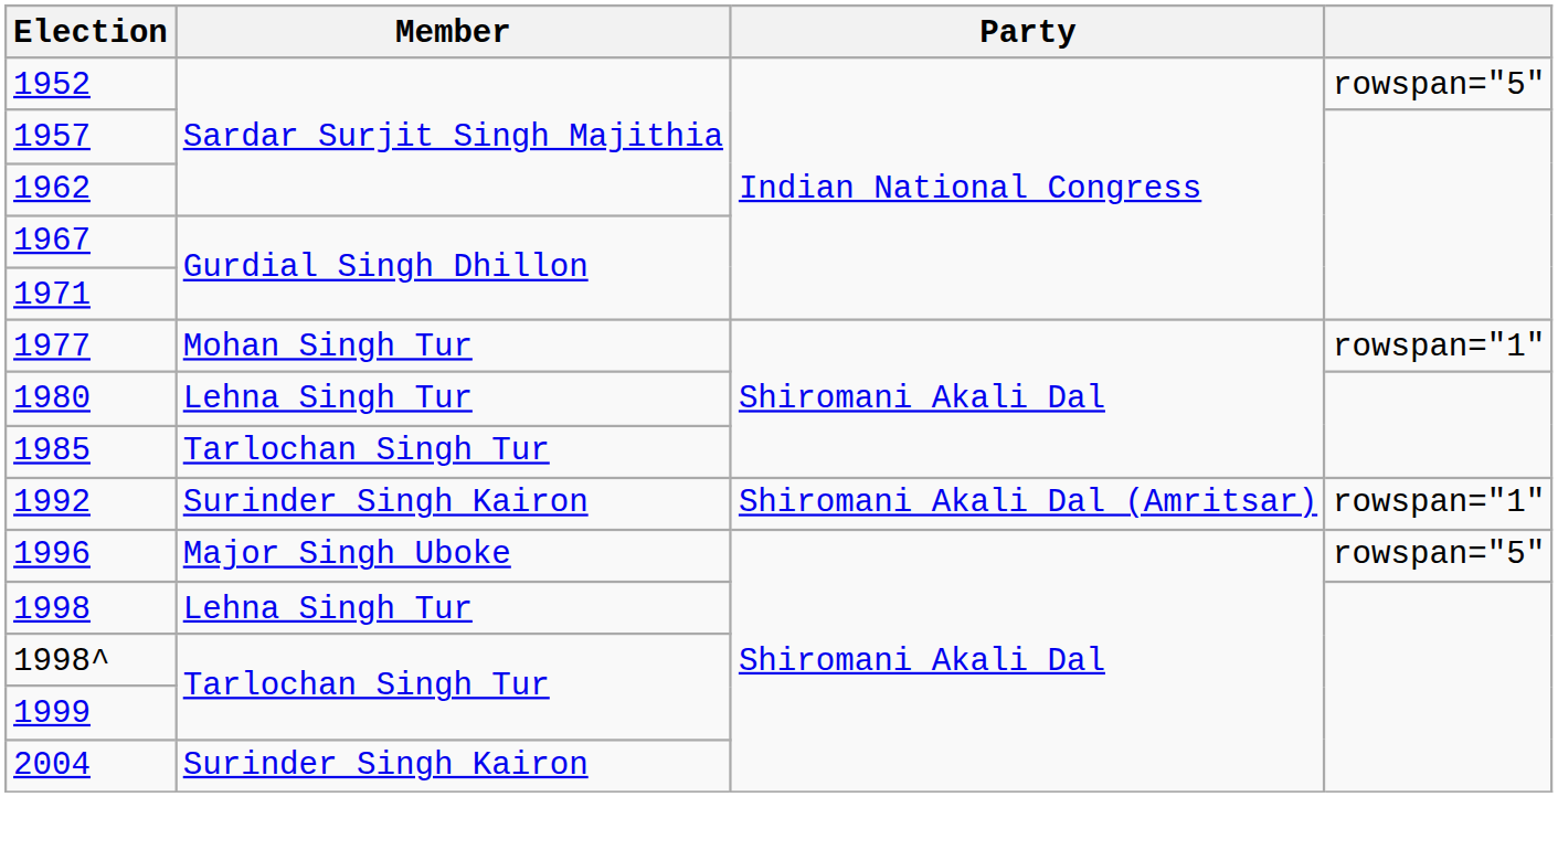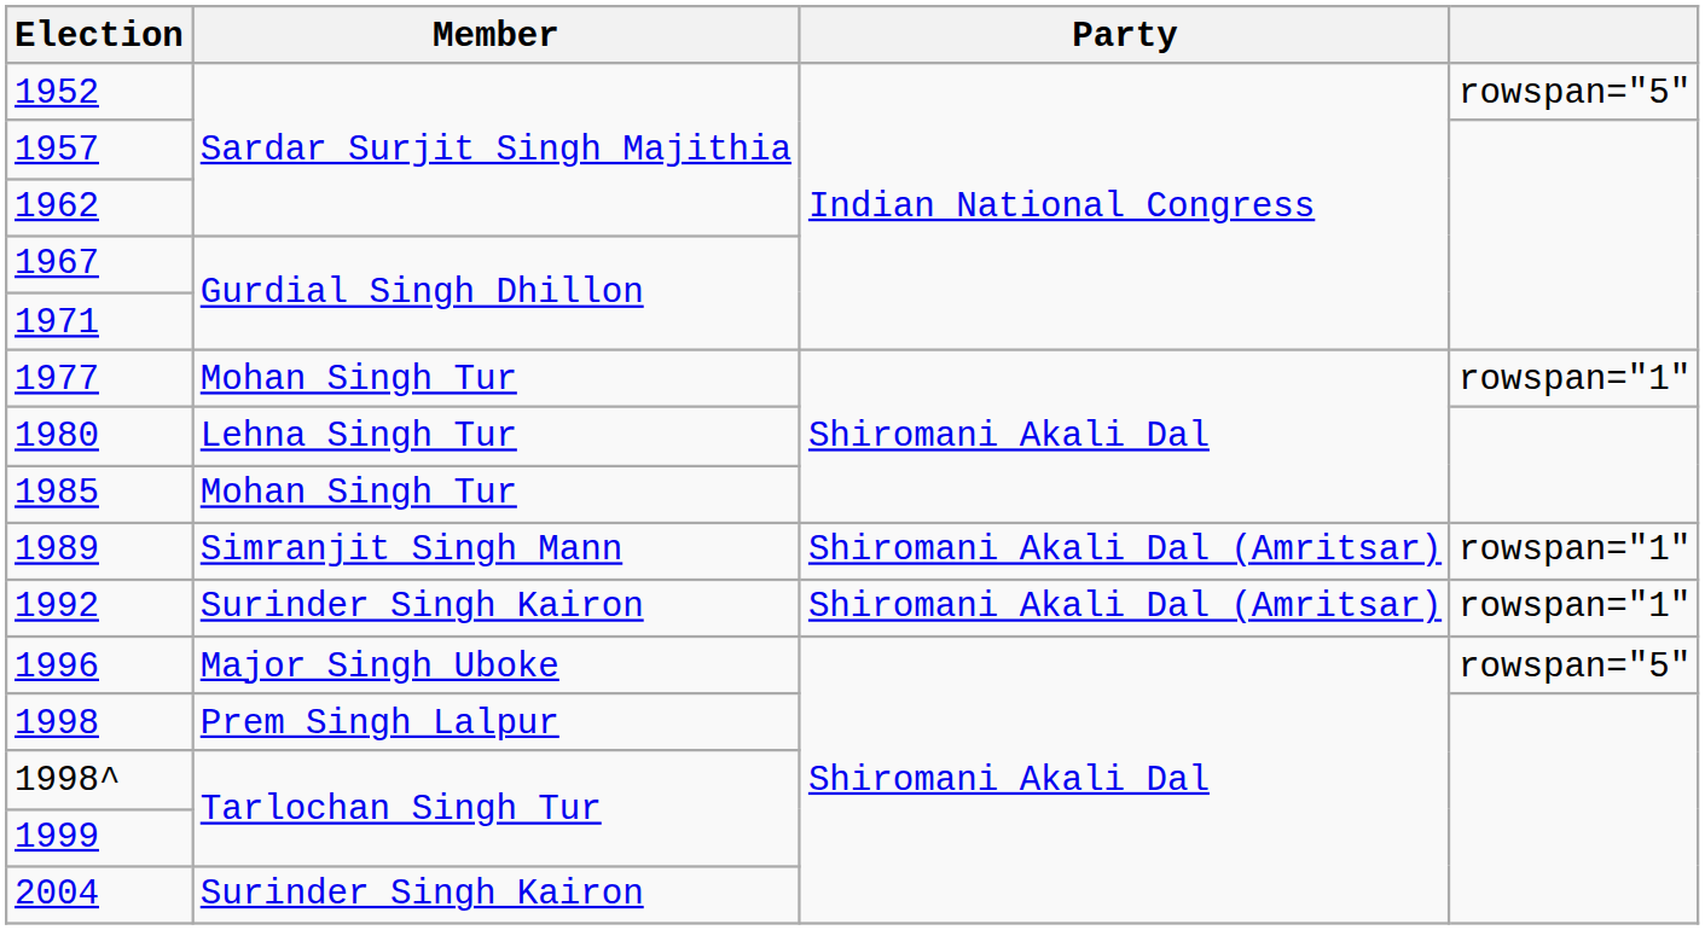1985 | Member: Tarlochan Singh Tur -> Mohan Singh Tur
+ row: 1989 | Simranjit Singh Mann | Shiromani Akali Dal (Amritsar) | rowspan="1"
1998 | Member: Lehna Singh Tur -> Prem Singh Lalpur
